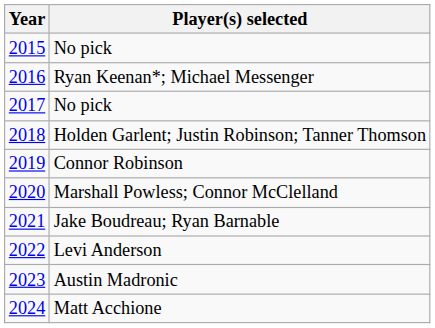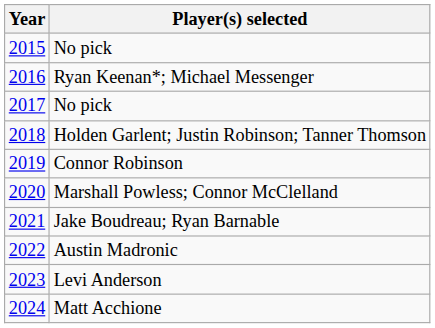row 9 | Player(s) selected: Levi Anderson -> Austin Madronic
row 10 | Player(s) selected: Austin Madronic -> Levi Anderson
